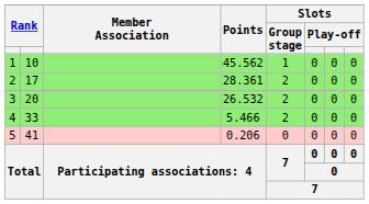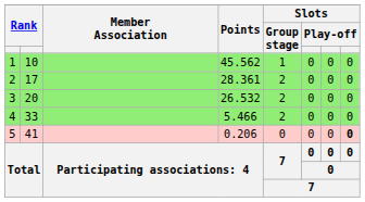5 | column 8: normal -> bold
